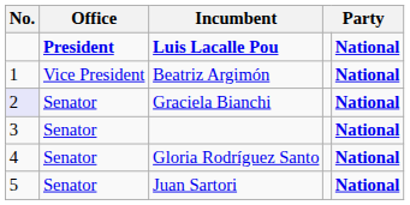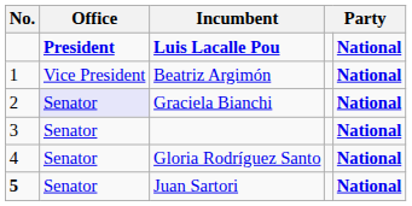Graciela Bianchi | No.: lavender background -> no background
Graciela Bianchi | Office: no background -> lavender background
Juan Sartori | No.: normal -> bold
